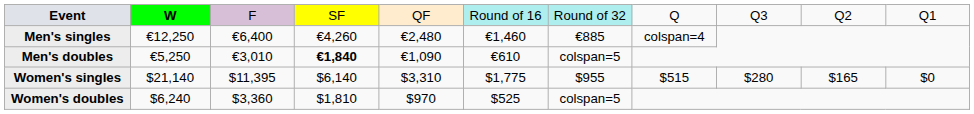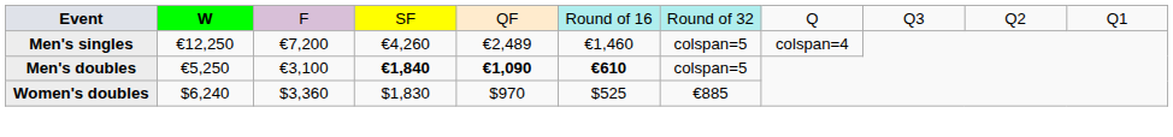Men's singles | column 3: €6,400 -> €7,200
Men's singles | column 5: €2,480 -> €2,489
Men's singles | column 7: €885 -> colspan=5
Men's doubles | column 3: €3,010 -> €3,100
Men's doubles | column 5: normal -> bold
Men's doubles | column 6: normal -> bold
- row: Women's singles | $21,140 | $11,395 | $6,140 | $3,310 | $1,775 | $955 | $515 | $280 | $165 | $0
Women's doubles | column 4: $1,810 -> $1,830
Women's doubles | column 7: colspan=5 -> €885
